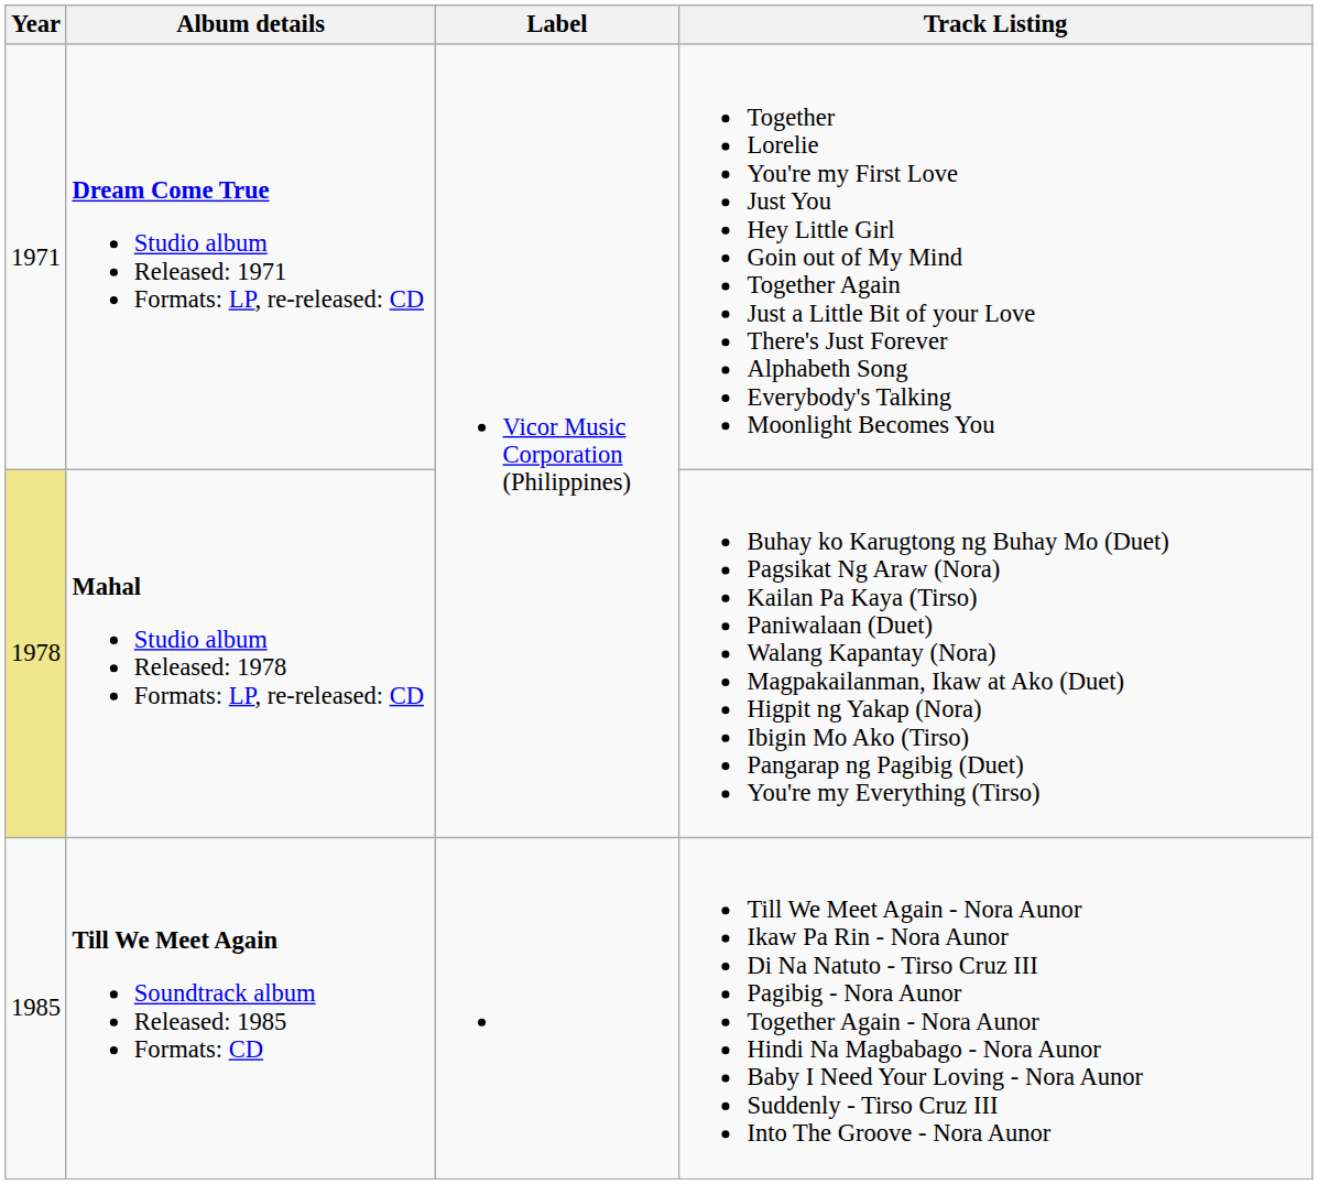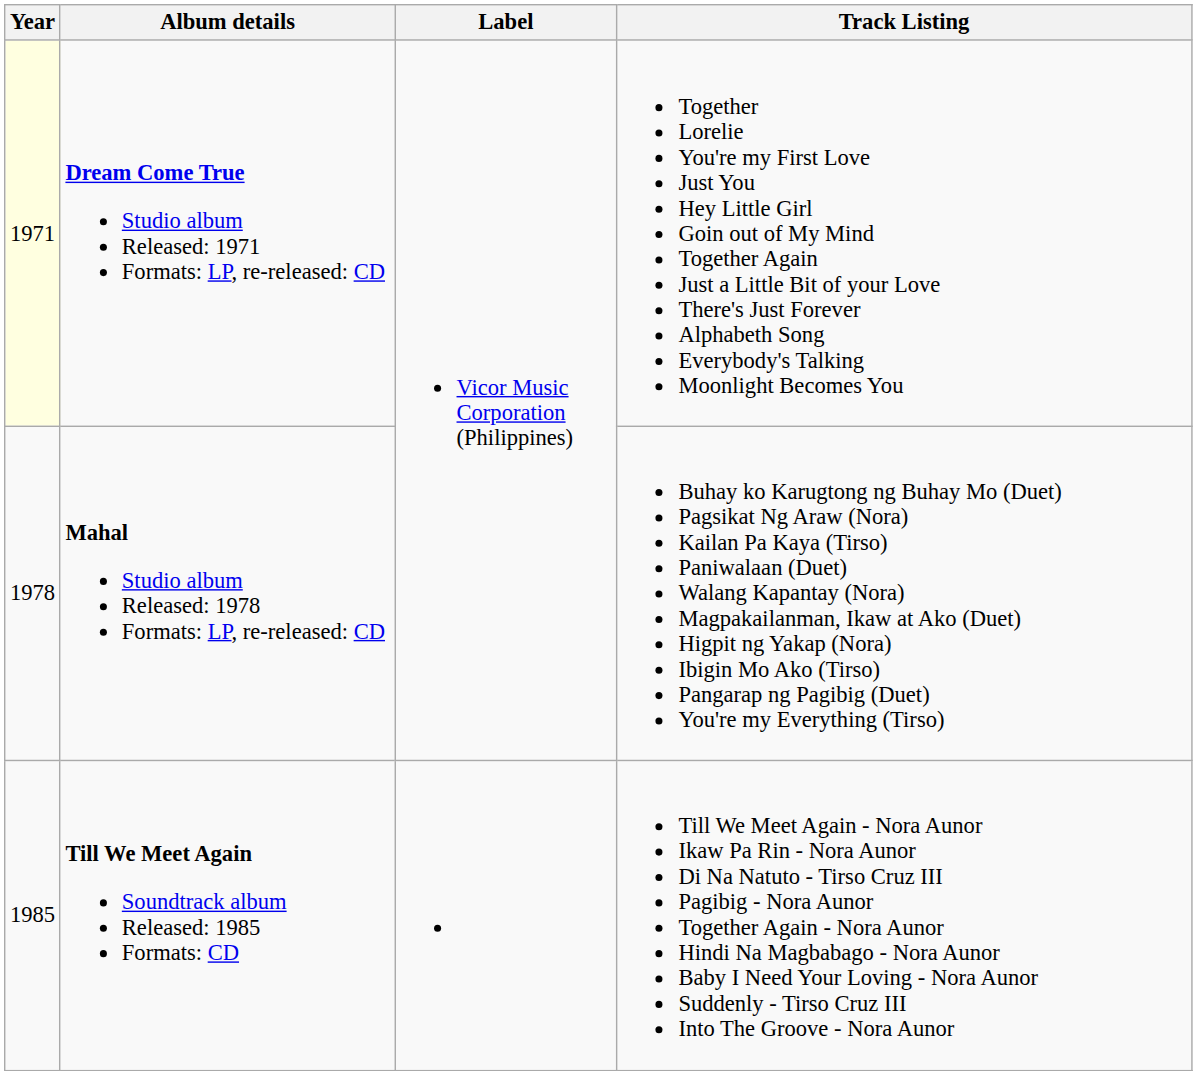row 2 | Year: no background -> lightyellow background
row 3 | Year: khaki background -> no background
